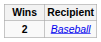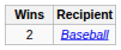Baseball | Wins: bold -> normal
